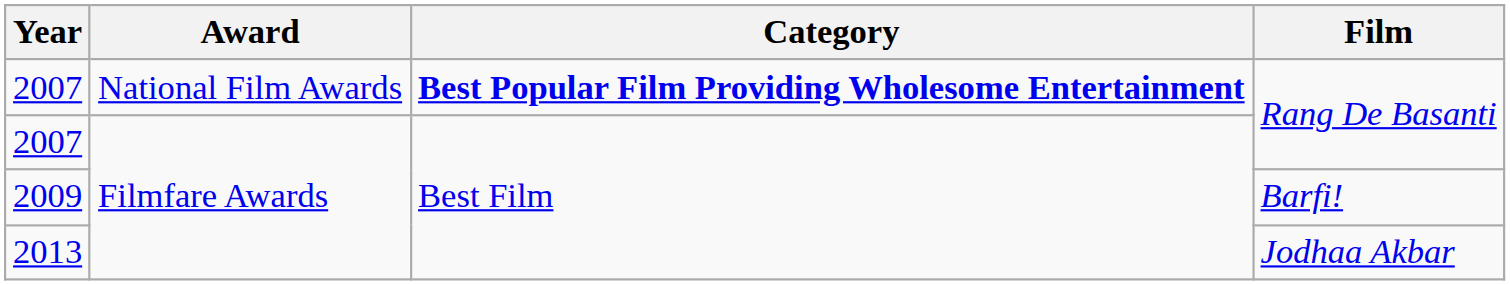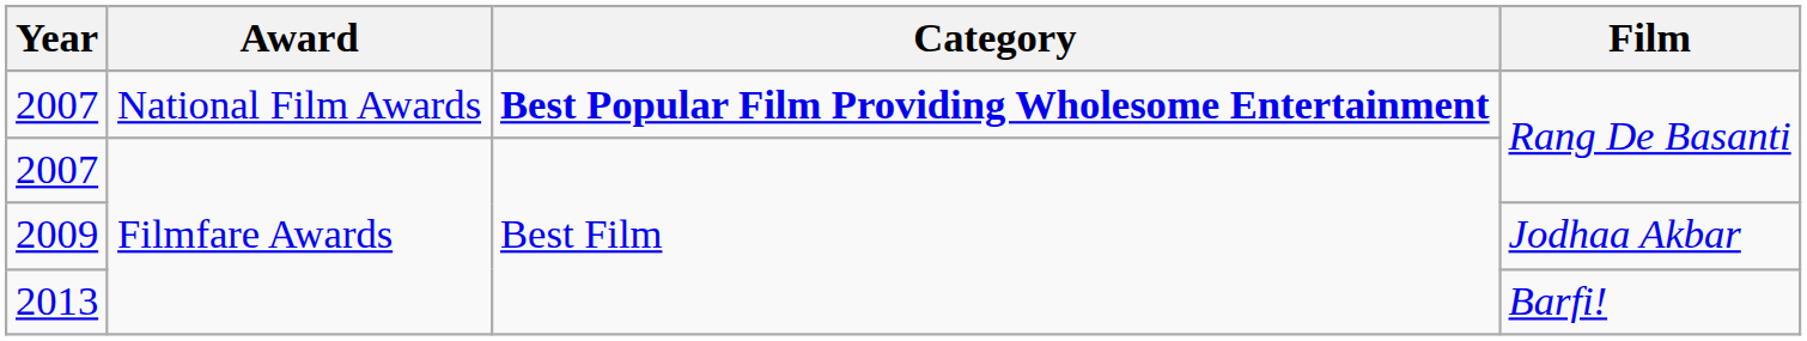2009 | Film: Barfi! -> Jodhaa Akbar
2013 | Film: Jodhaa Akbar -> Barfi!
